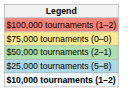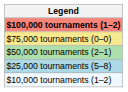row 2 | column 1: normal -> bold
row 6 | column 1: bold -> normal
